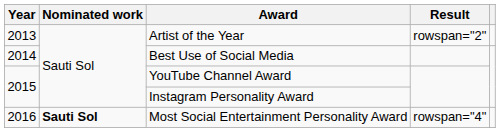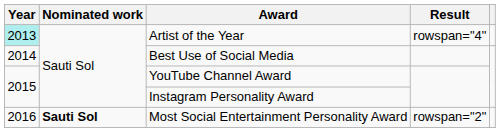Artist of the Year | Year: no background -> paleturquoise background
Artist of the Year | Result: rowspan="2" -> rowspan="4"
Most Social Entertainment Personality Award | Result: rowspan="4" -> rowspan="2"
